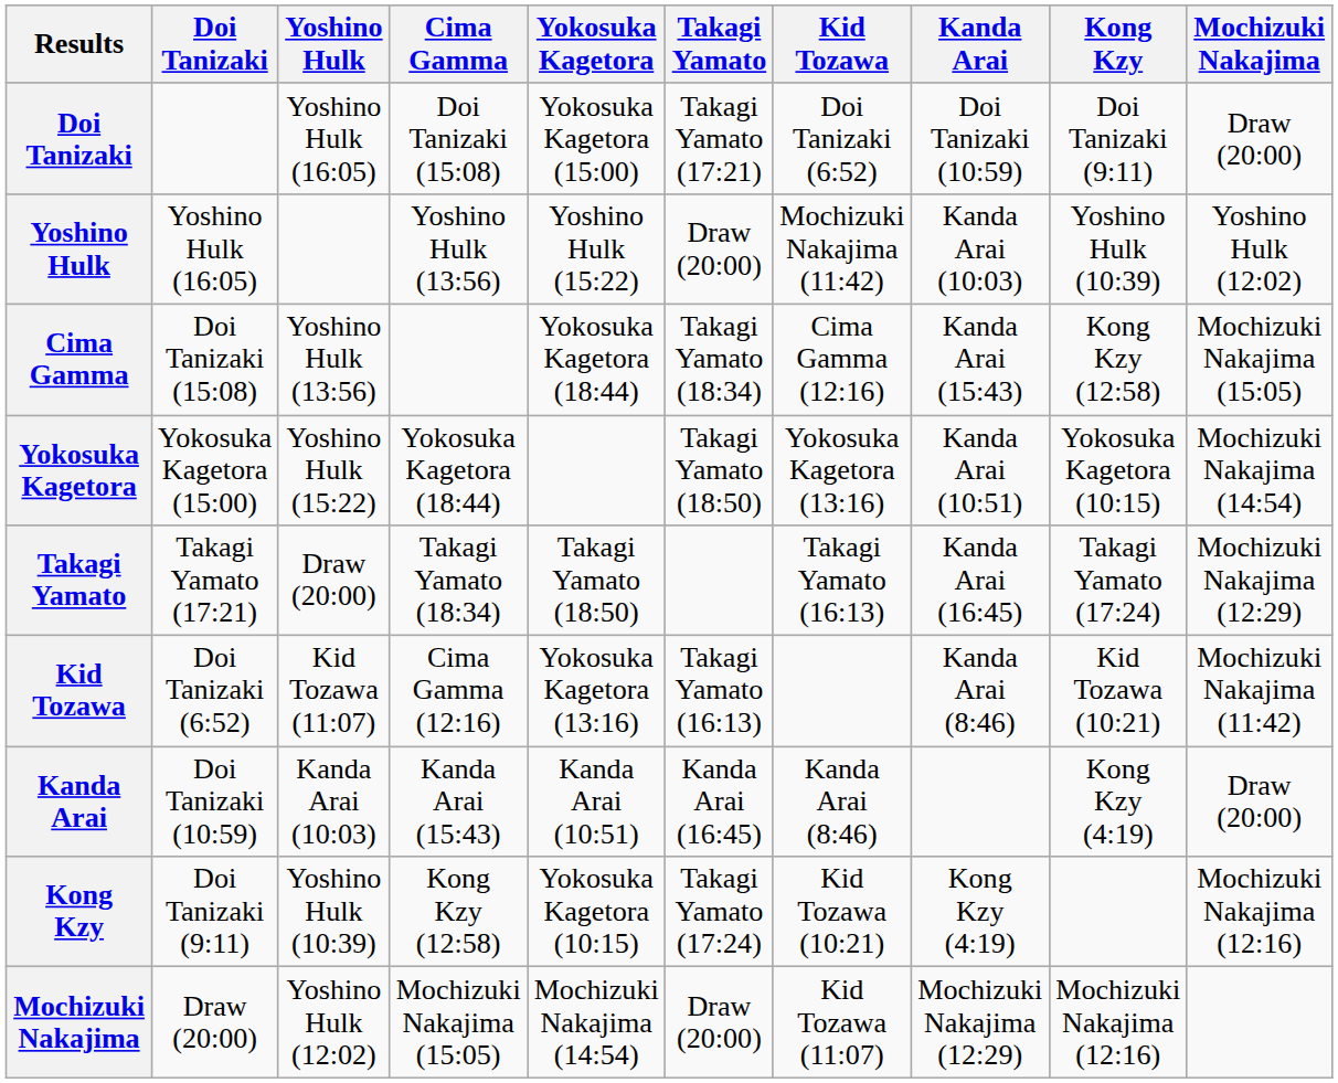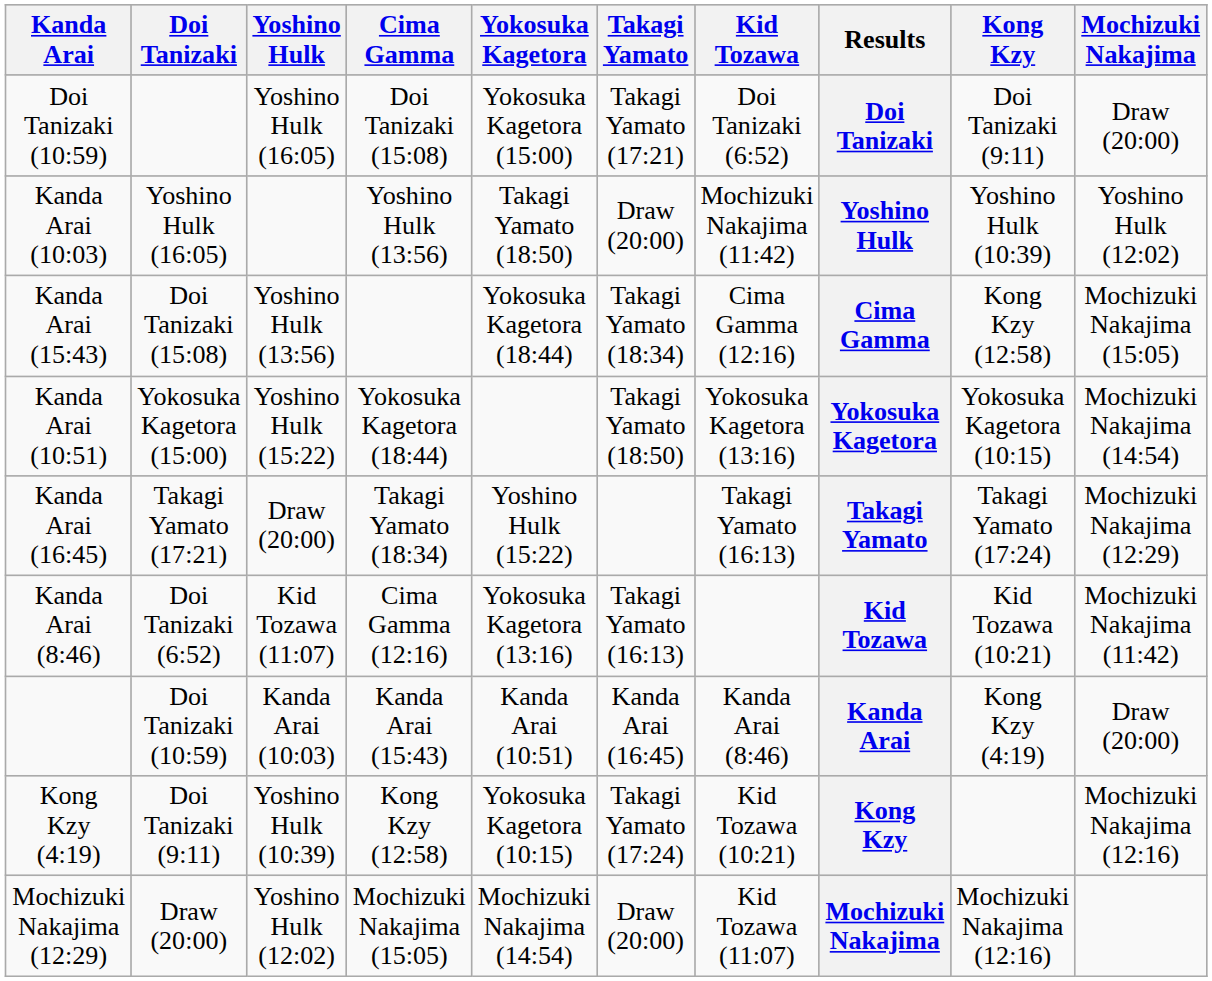columns swapped: Results <-> Kanda Arai
row 3 | Yokosuka Kagetora: Yoshino Hulk (15:22) -> Takagi Yamato (18:50)
row 6 | Yokosuka Kagetora: Takagi Yamato (18:50) -> Yoshino Hulk (15:22)
